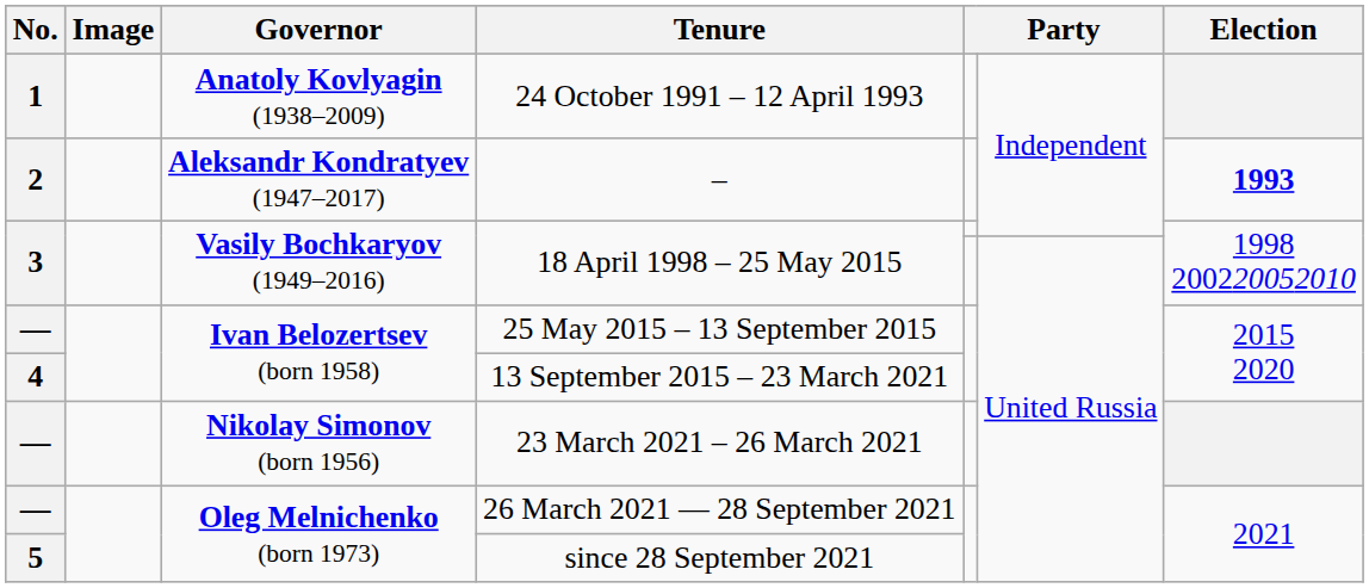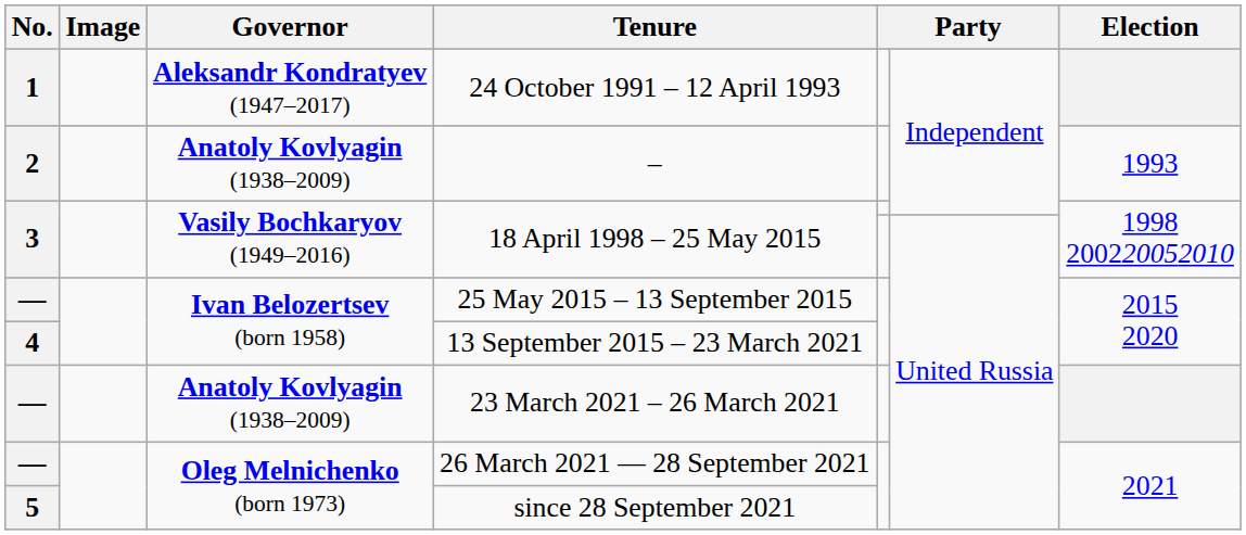24 October 1991 – 12 April 1993 | Governor: Anatoly Kovlyagin (1938–2009) -> Aleksandr Kondratyev (1947–2017)
– | Governor: Aleksandr Kondratyev (1947–2017) -> Anatoly Kovlyagin (1938–2009)
– | Election: bold -> normal
23 March 2021 – 26 March 2021 | Governor: Nikolay Simonov (born 1956) -> Anatoly Kovlyagin (1938–2009)
